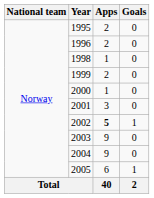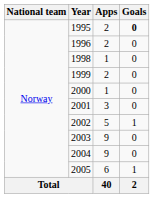1995 | Goals: normal -> bold
2002 | Apps: bold -> normal
